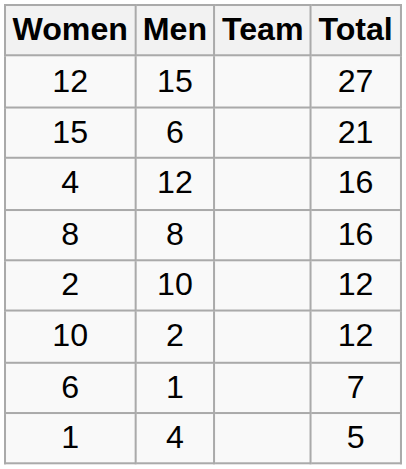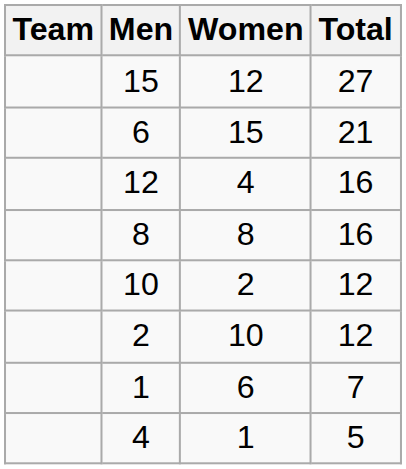columns swapped: Team <-> Women
